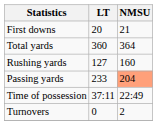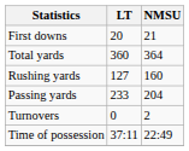Passing yards | NMSU: lightsalmon background -> no background
rows swapped: Turnovers <-> Time of possession
